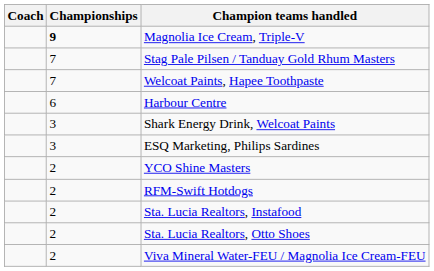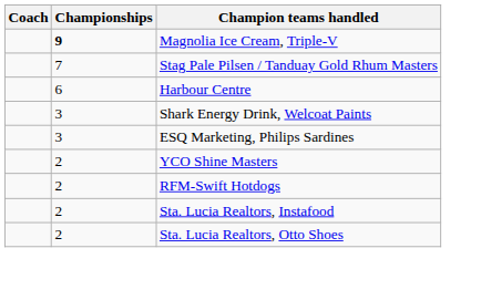- row: 7 | Welcoat Paints, Hapee Toothpaste
- row: 2 | Viva Mineral Water-FEU / Magnolia Ice Cream-FEU
